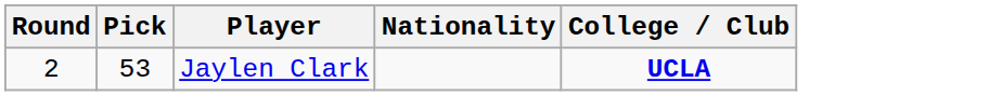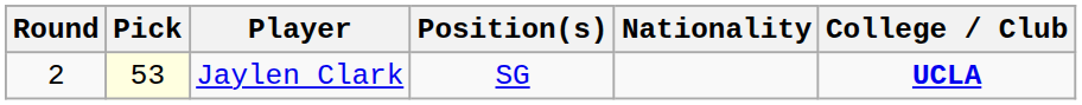+ column: Position(s) | SG
Jaylen Clark | Pick: no background -> lightyellow background
